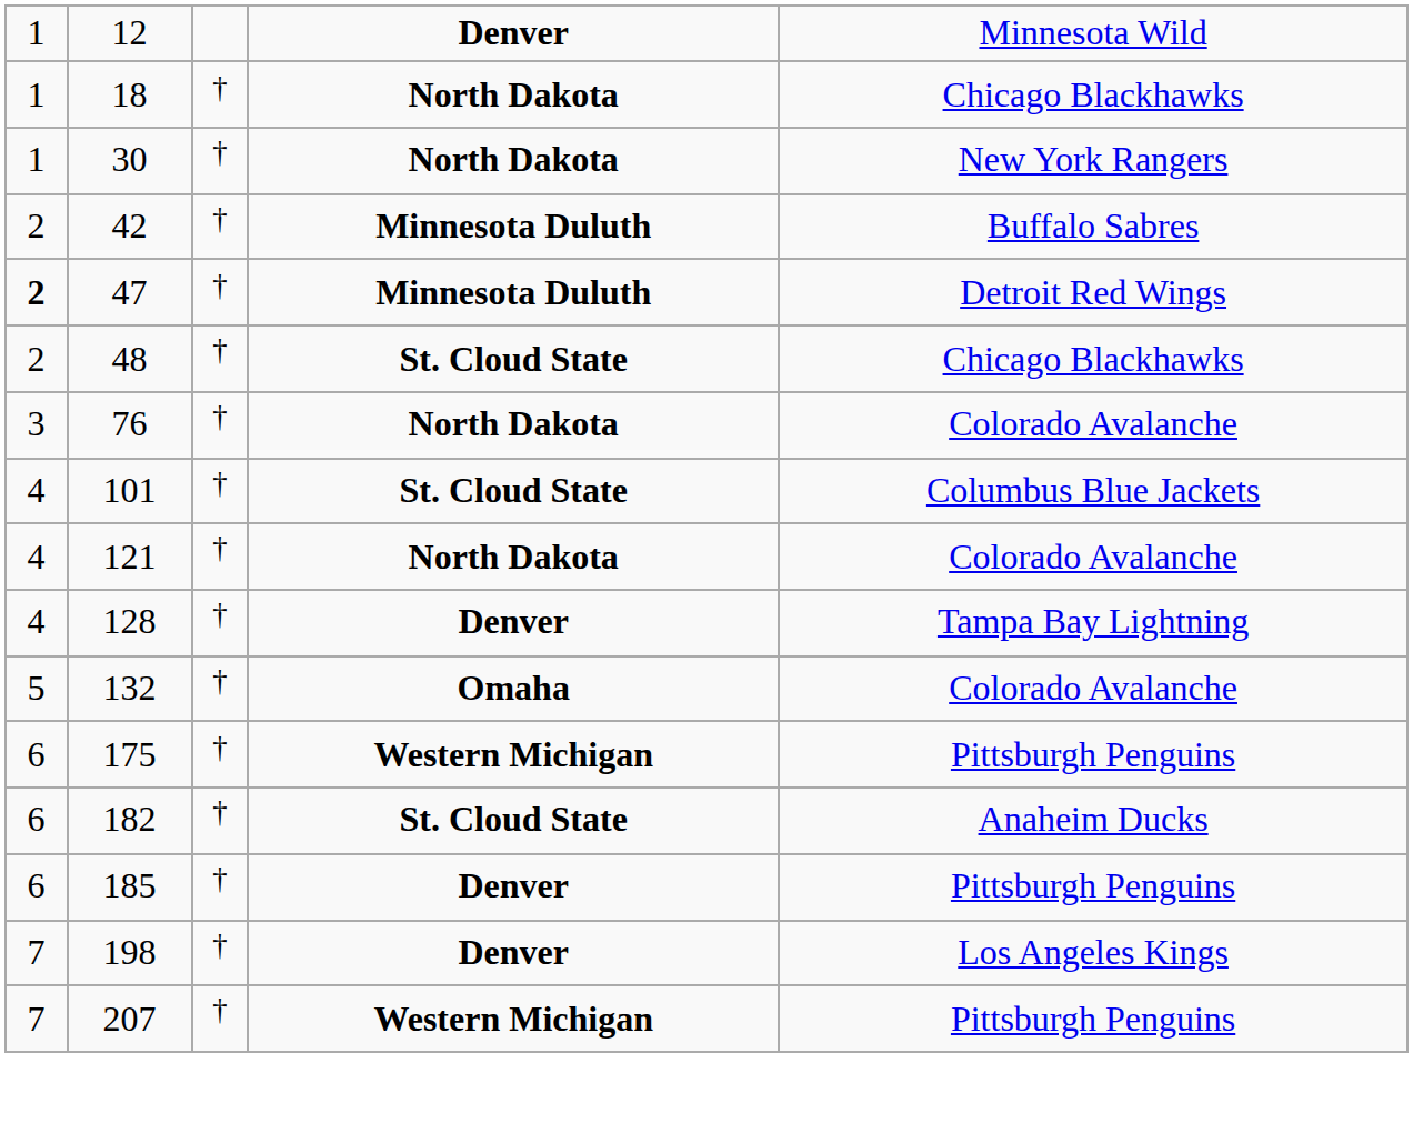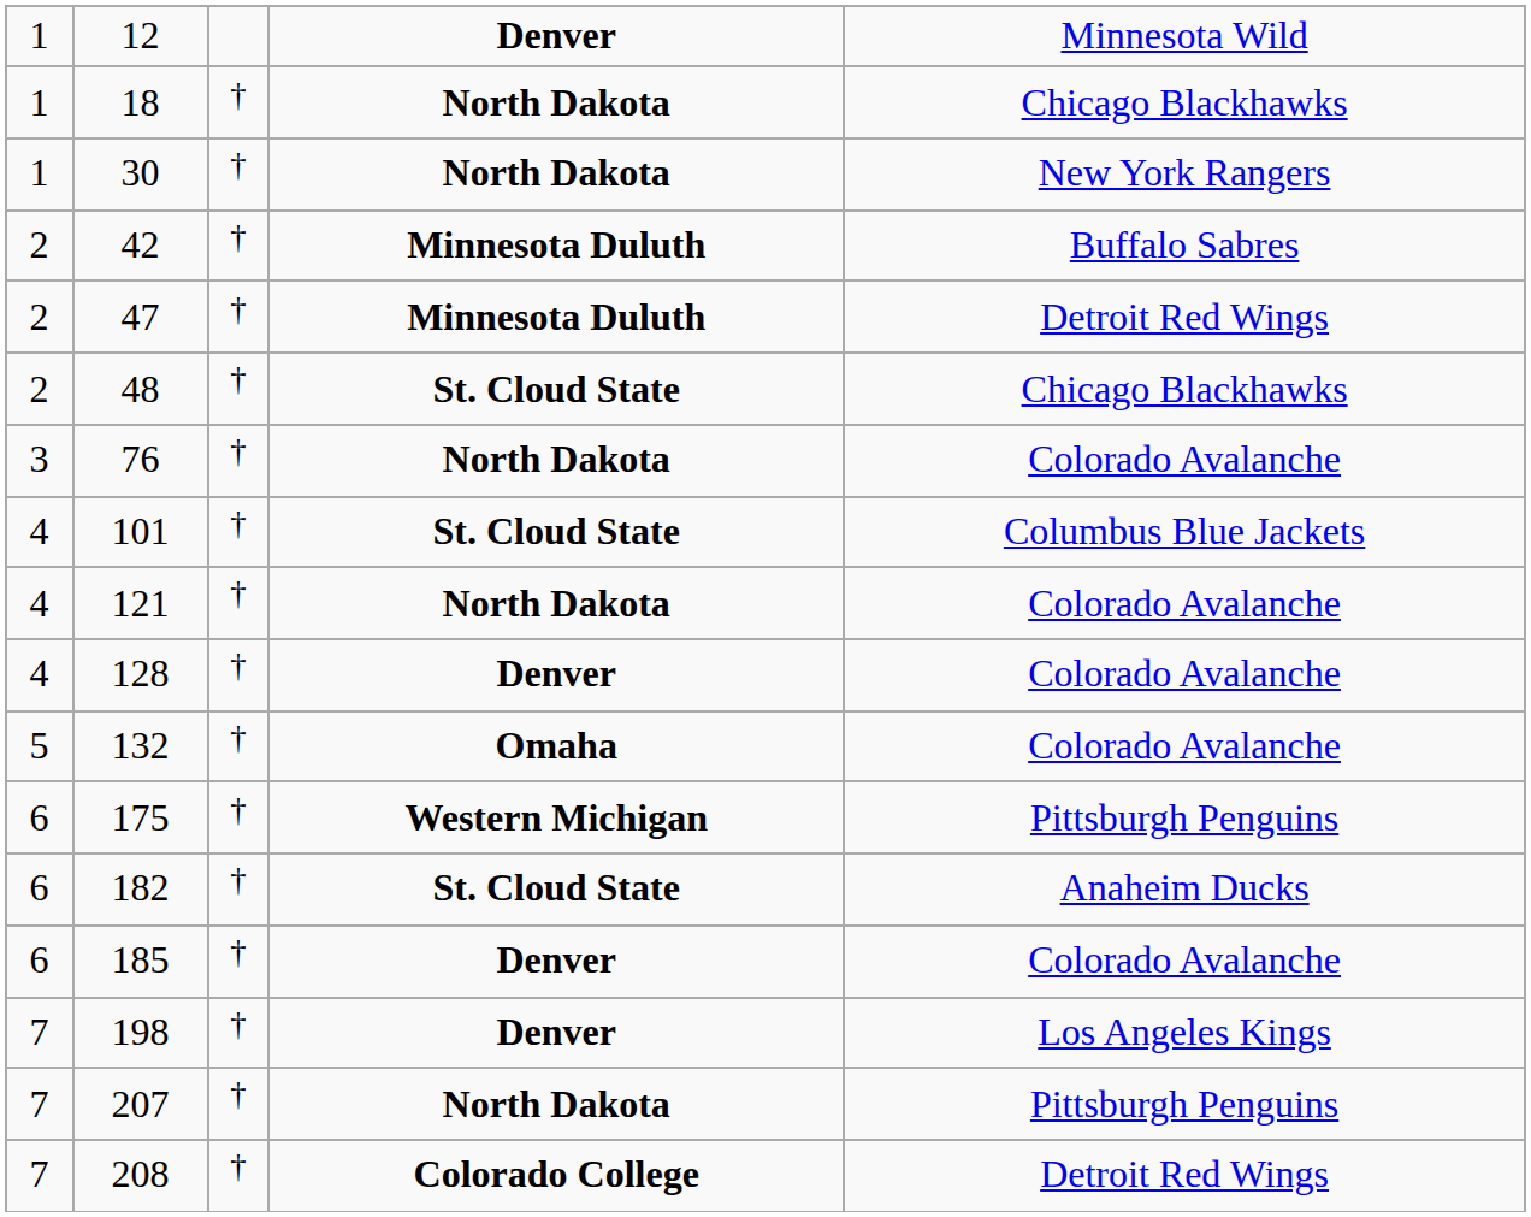47 | column 1: bold -> normal
128 | column 5: Tampa Bay Lightning -> Colorado Avalanche
185 | column 5: Pittsburgh Penguins -> Colorado Avalanche
207 | column 4: Western Michigan -> North Dakota
+ row: 7 | 208 | † | Colorado College | Detroit Red Wings
